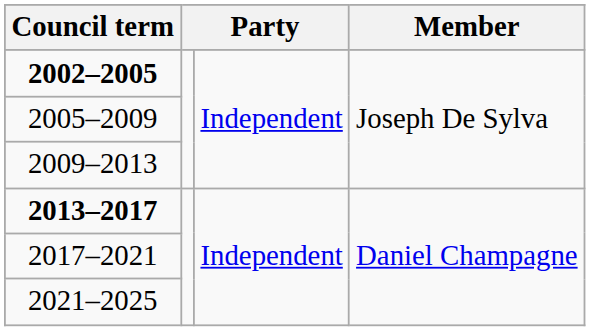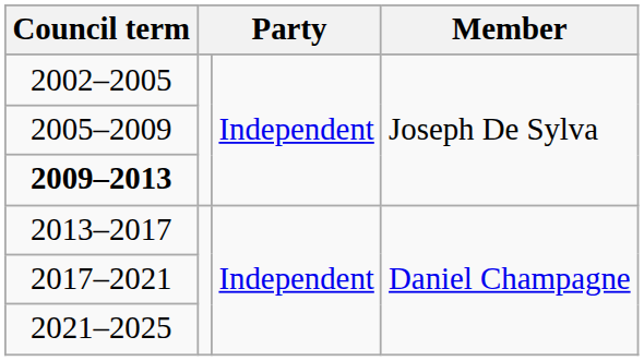2002–2005 | Council term: bold -> normal
2009–2013 | Council term: normal -> bold
2013–2017 | Council term: bold -> normal
